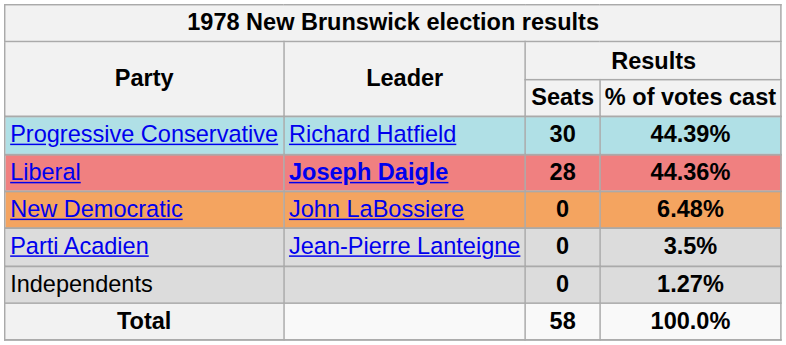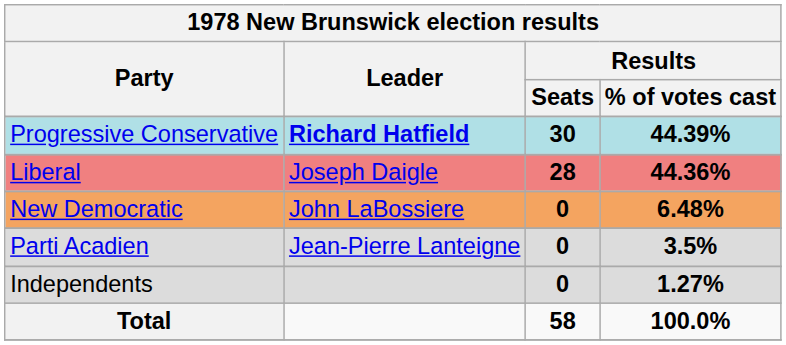Progressive Conservative | Leader: normal -> bold
Liberal | Leader: bold -> normal
